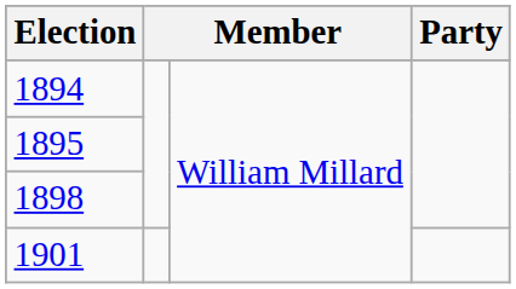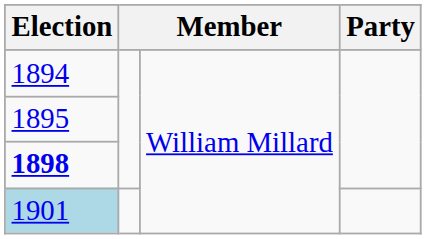1898 | Election: normal -> bold
1901 | Election: no background -> lightblue background
